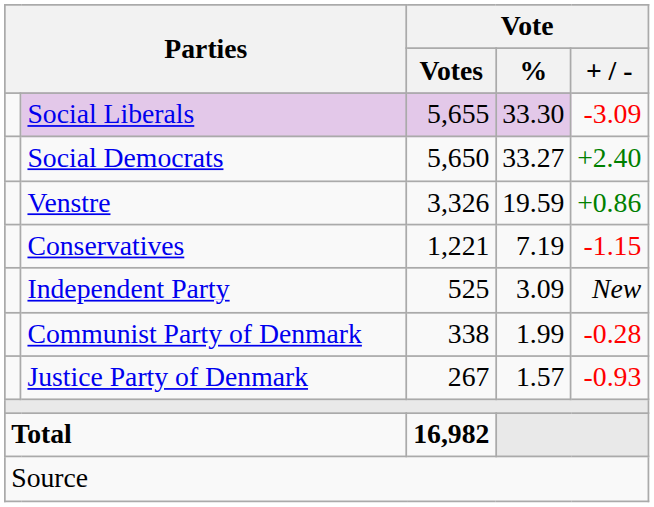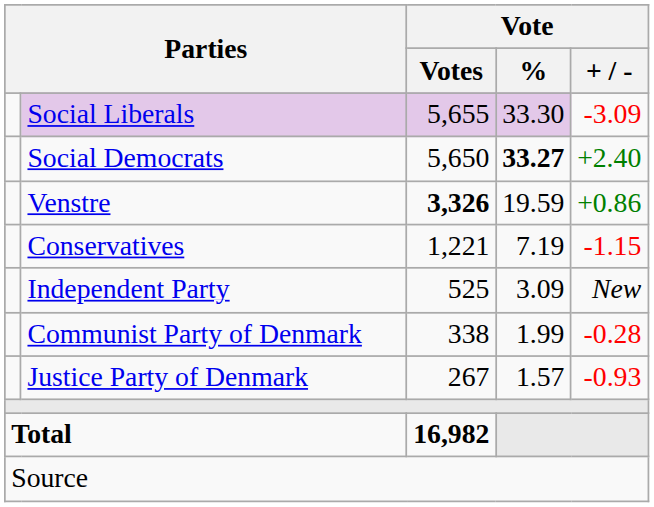Social Democrats | Vote / %: normal -> bold
Venstre | Vote / Votes: normal -> bold
